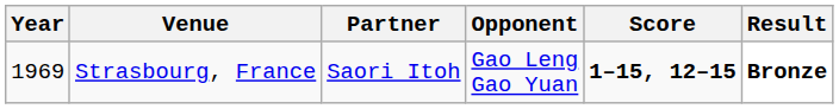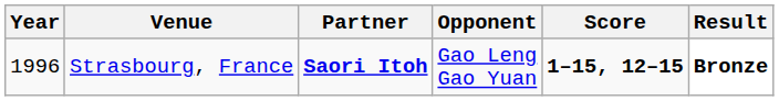Strasbourg, France | Year: 1969 -> 1996
Strasbourg, France | Partner: normal -> bold
